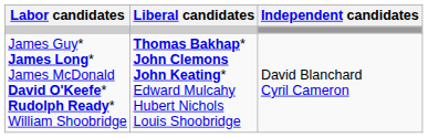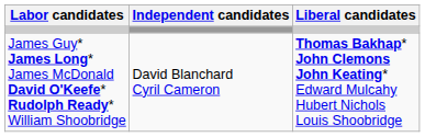columns swapped: Liberal candidates <-> Independent candidates
